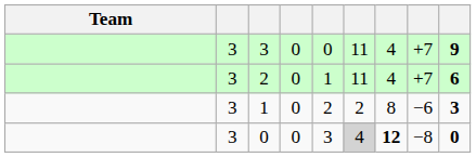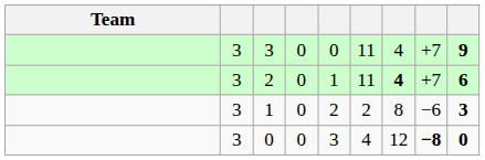row 3 | column 7: normal -> bold
row 5 | column 6: lightgrey background -> no background
row 5 | column 7: bold -> normal
row 5 | column 8: normal -> bold
